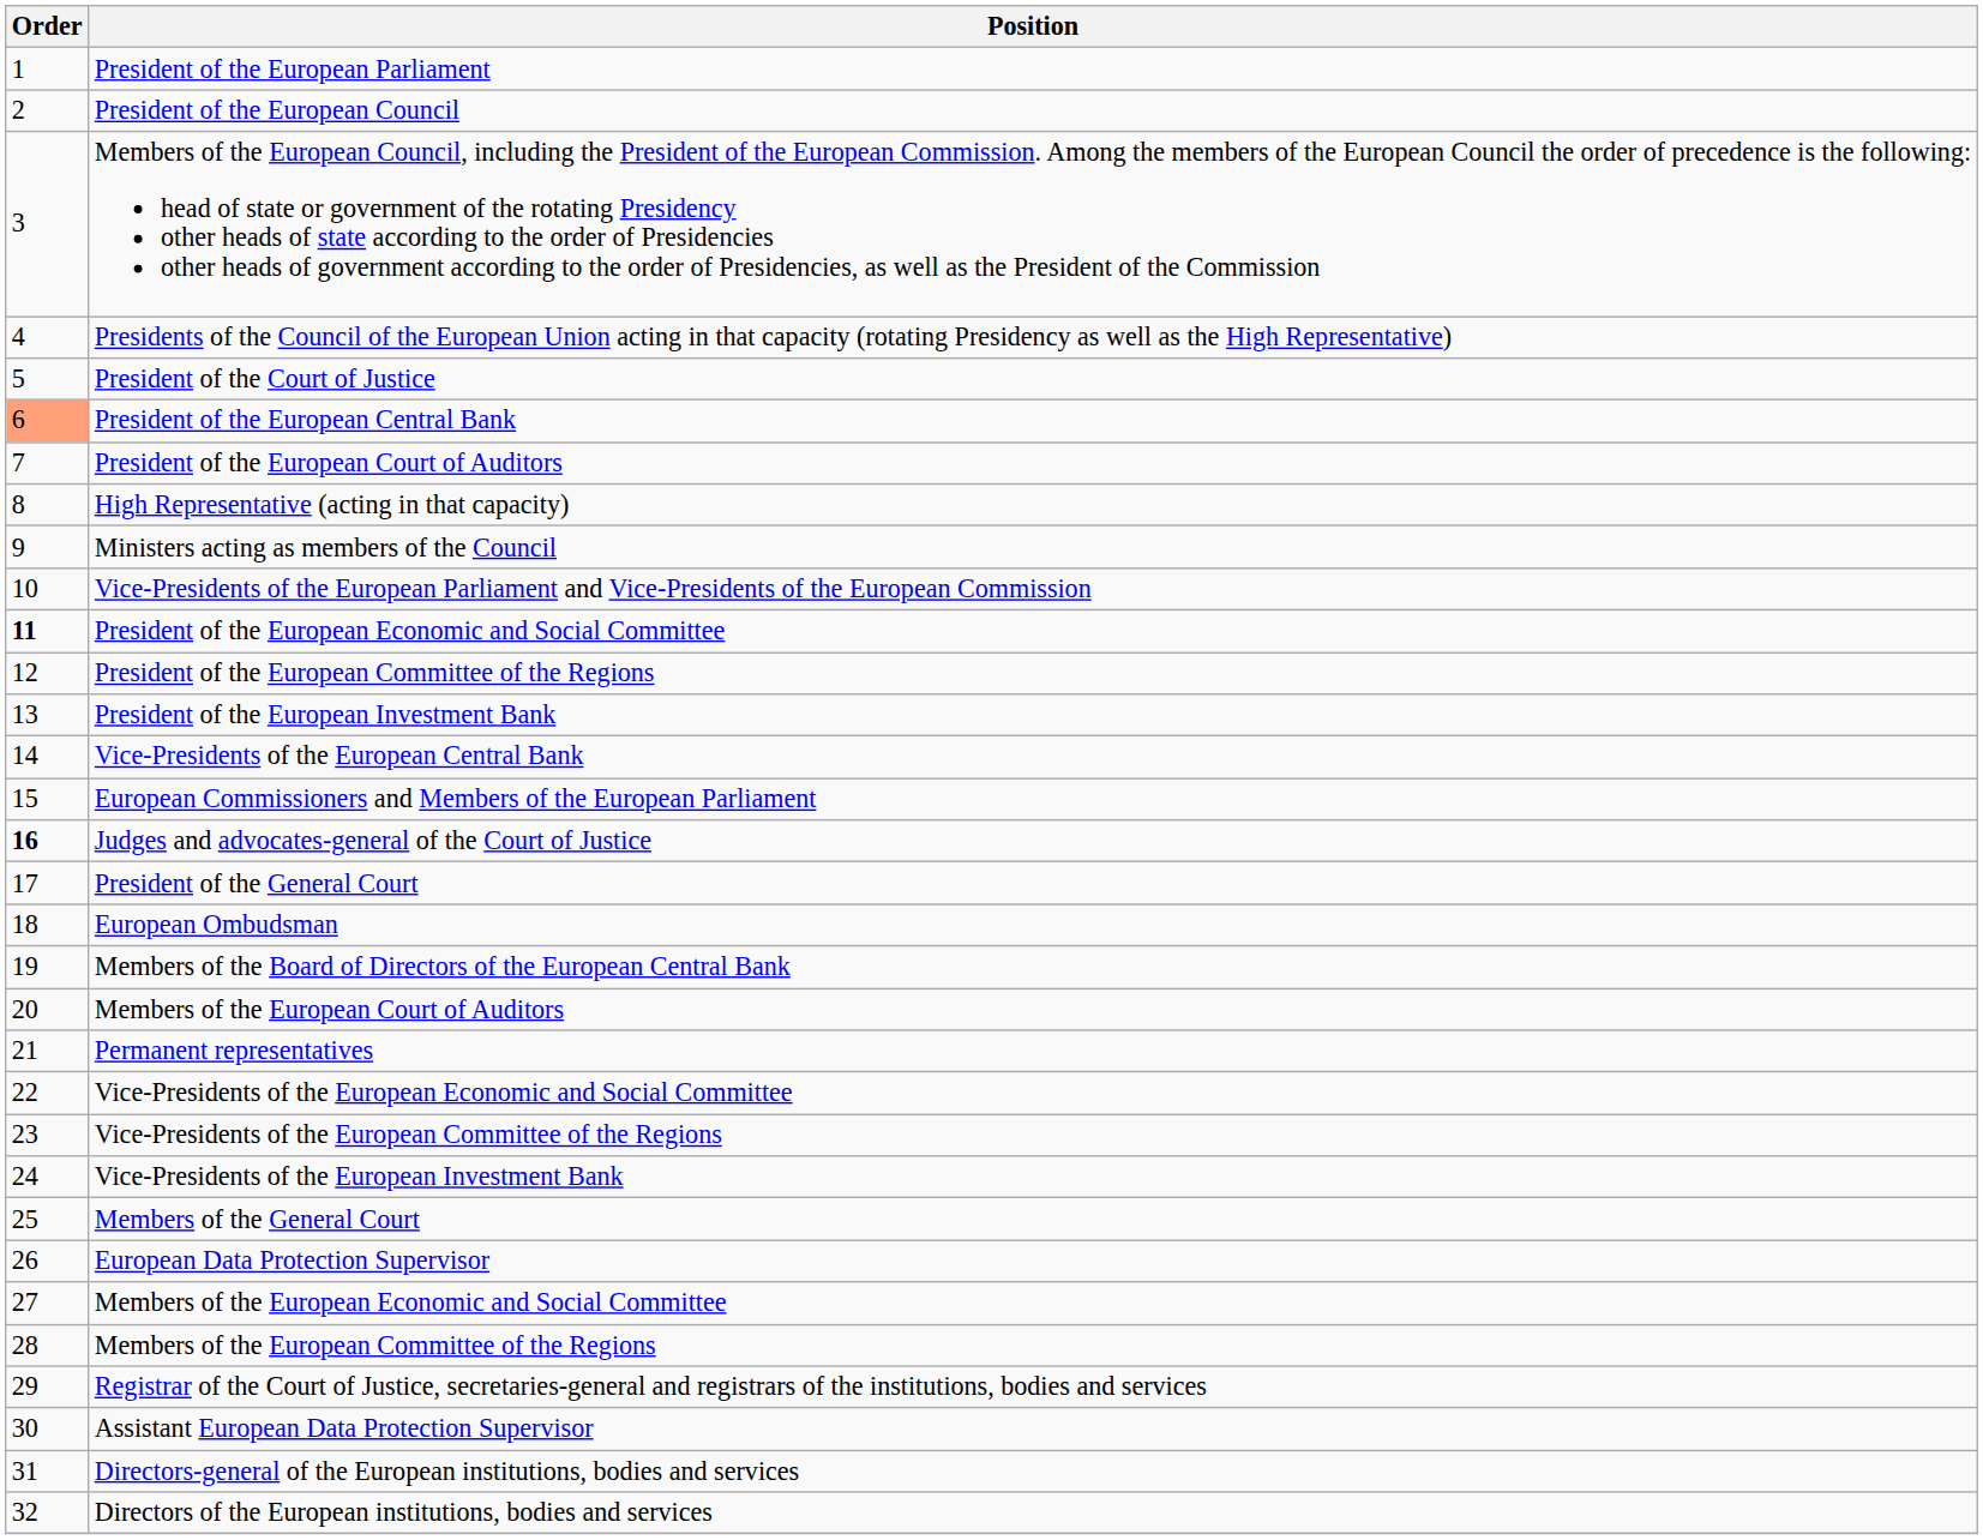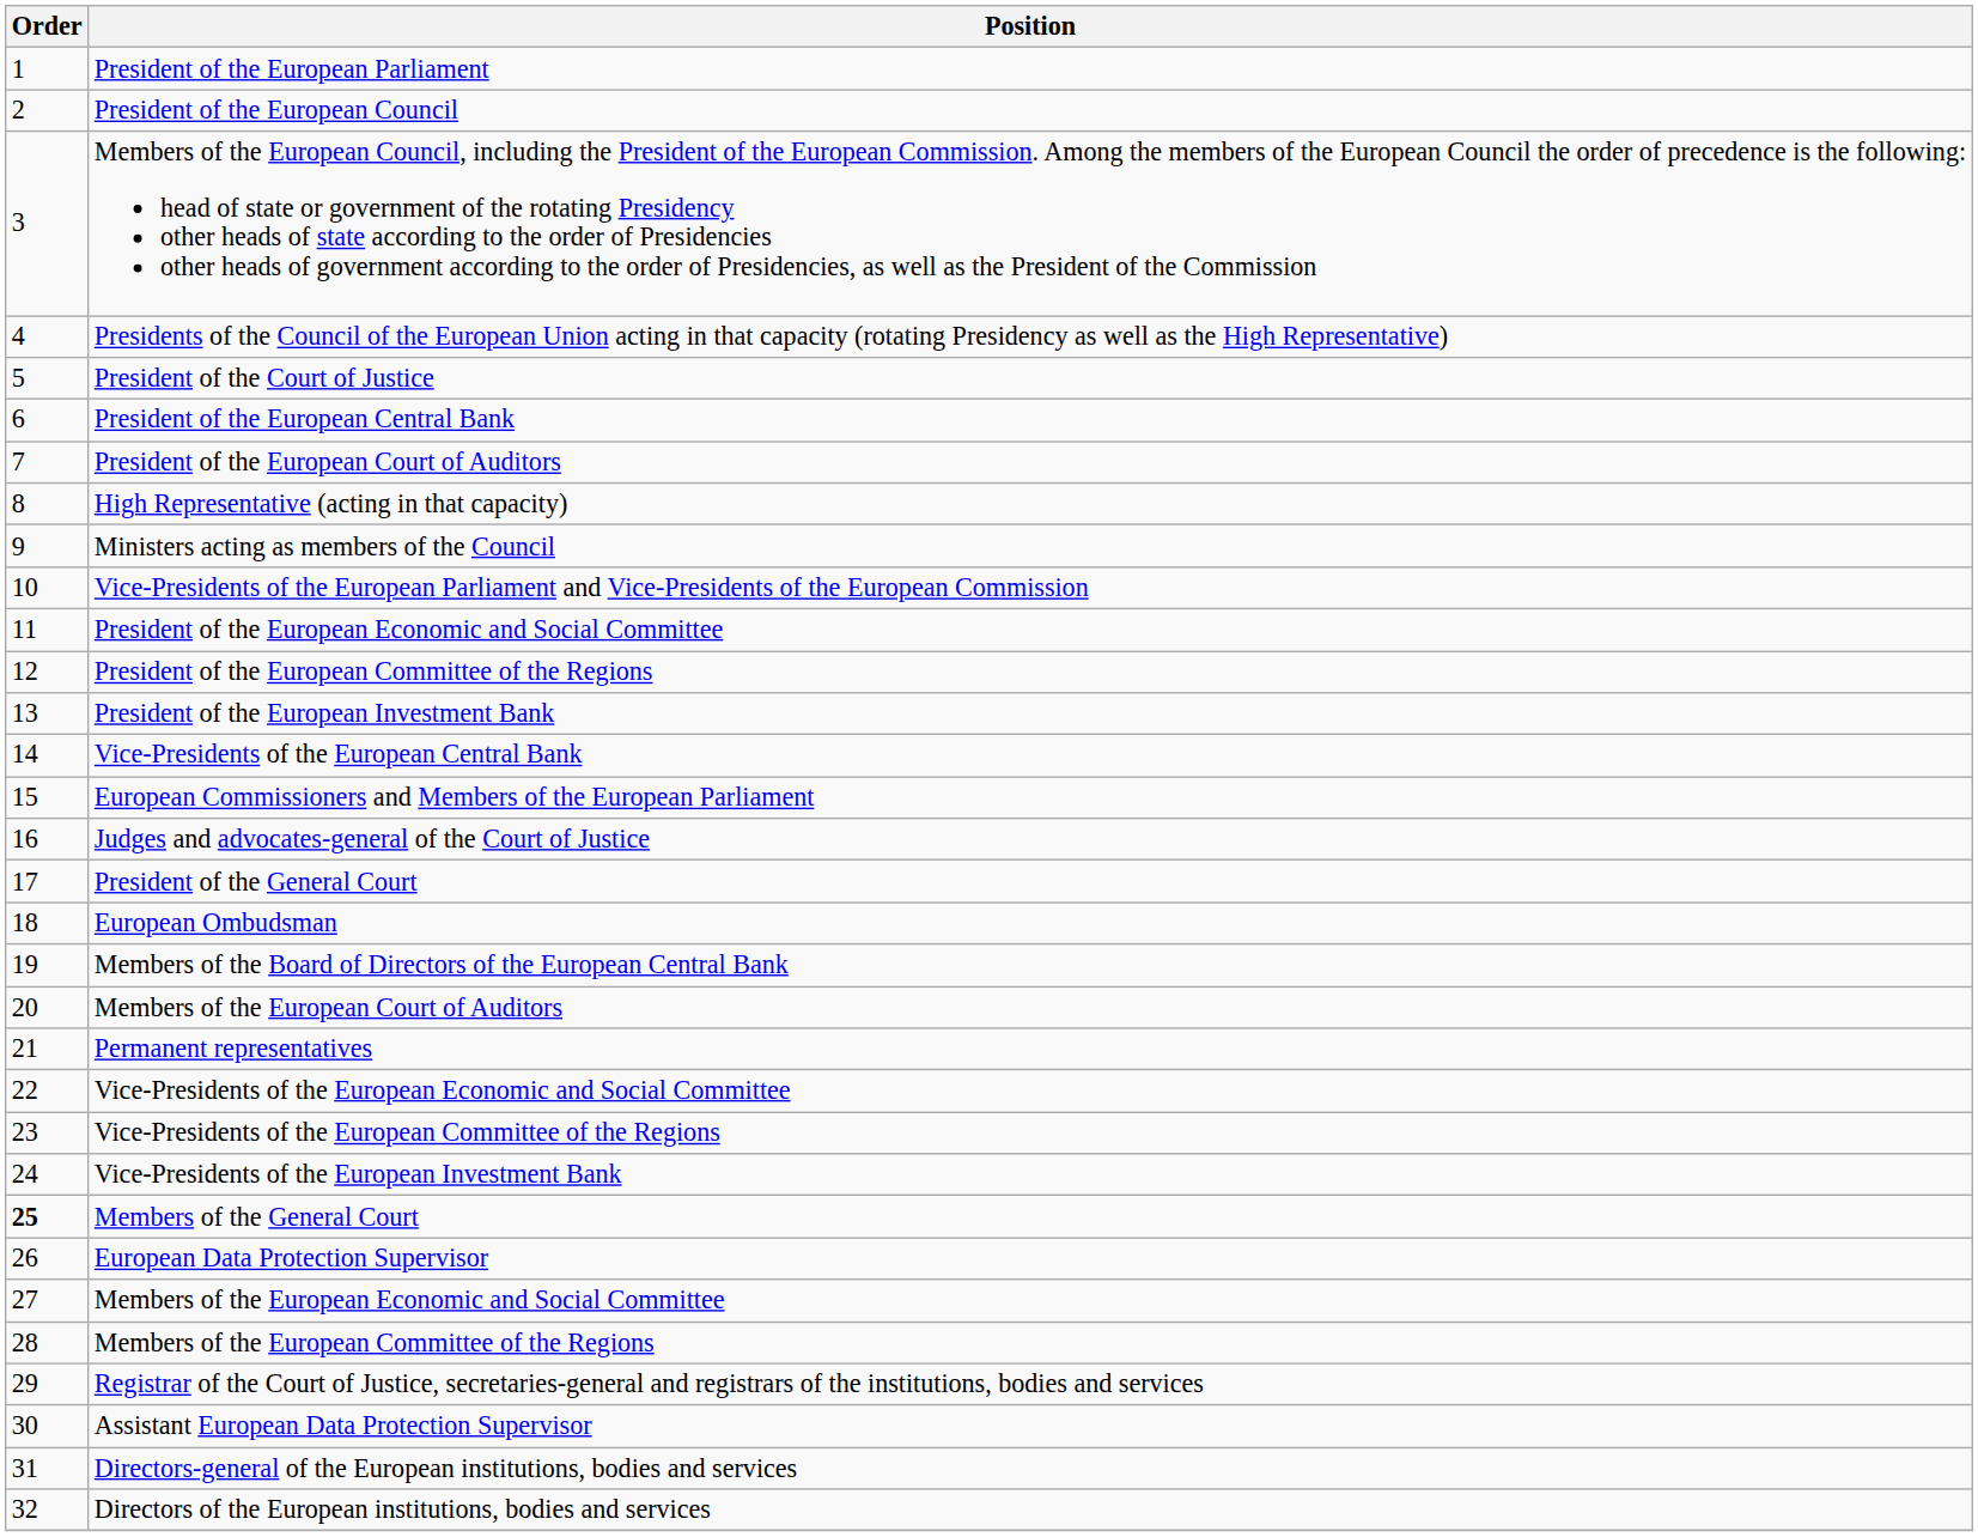President of the European Central Bank | Order: lightsalmon background -> no background
President of the European Economic and Social Committee | Order: bold -> normal
Judges and advocates-general of the Court of Justice | Order: bold -> normal
Members of the General Court | Order: normal -> bold
